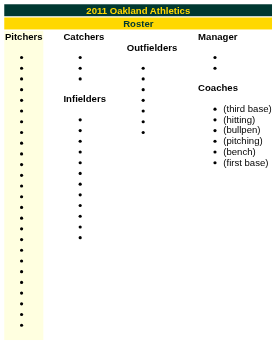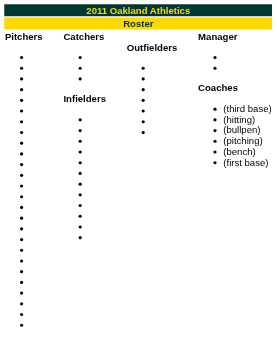Pitchers | column 1: lightyellow background -> no background
